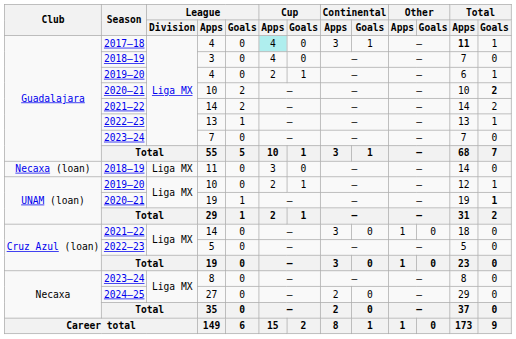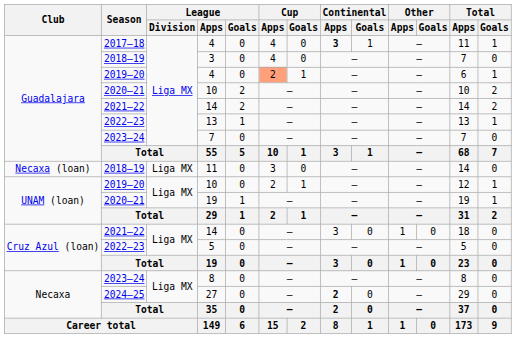2017–18 / 4 | Cup / Apps: paleturquoise background -> no background
2017–18 / 4 | Continental / Apps: normal -> bold
2017–18 / 4 | Total / Apps: bold -> normal
2019–20 / 4 | Cup / Apps: no background -> lightsalmon background
2020–21 / 10 | Total / Goals: bold -> normal
2020–21 / 19 | Total / Goals: bold -> normal
27 | Continental / Apps: normal -> bold
